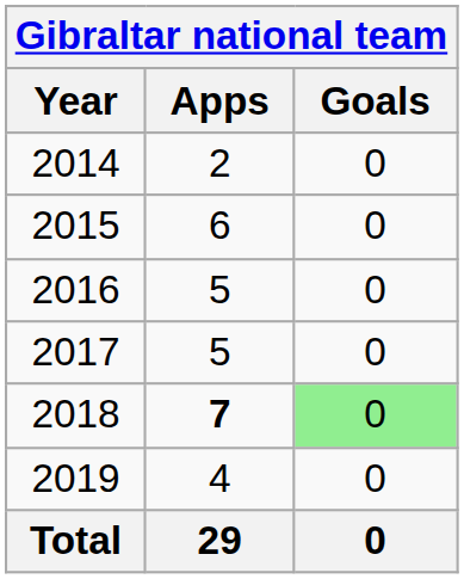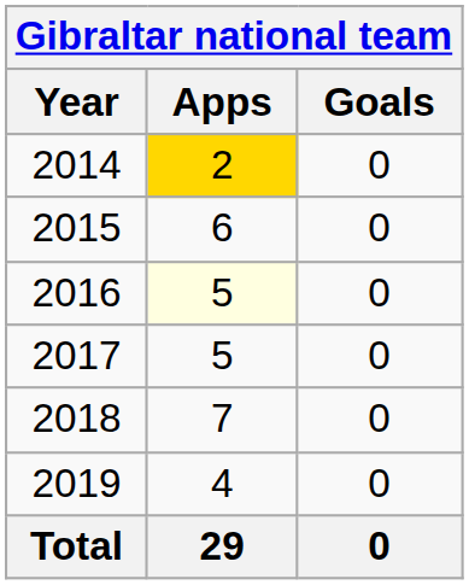2014 | Apps: no background -> gold background
2016 | Apps: no background -> lightyellow background
2018 | Apps: bold -> normal
2018 | Goals: lightgreen background -> no background
